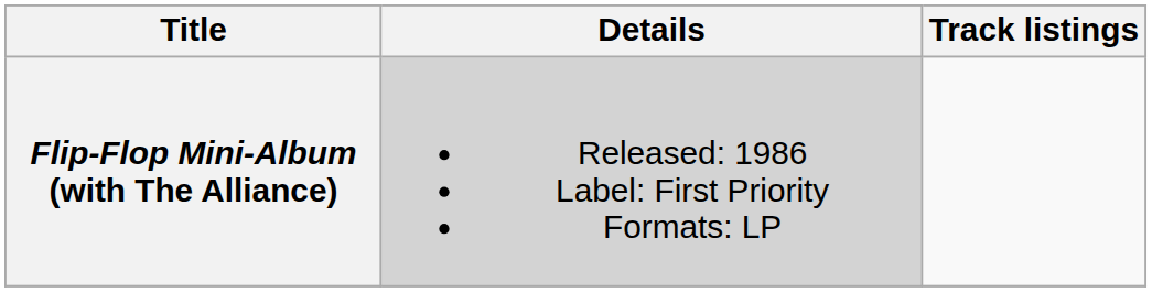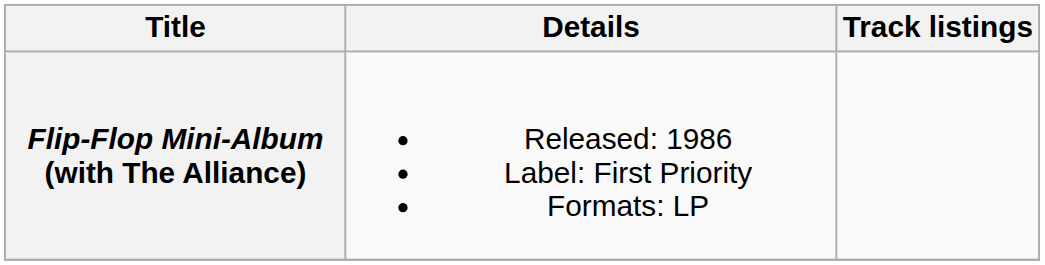Flip-Flop Mini-Album (with The Alliance) | Details: lightgrey background -> no background
